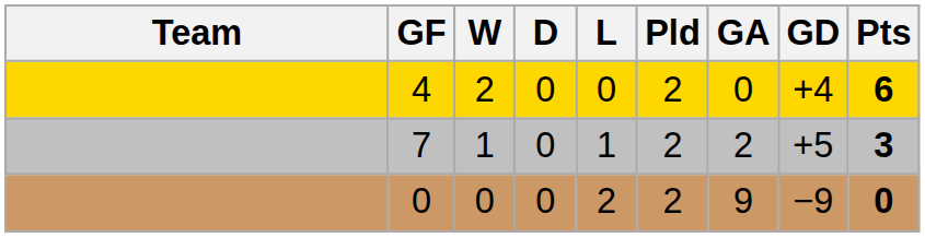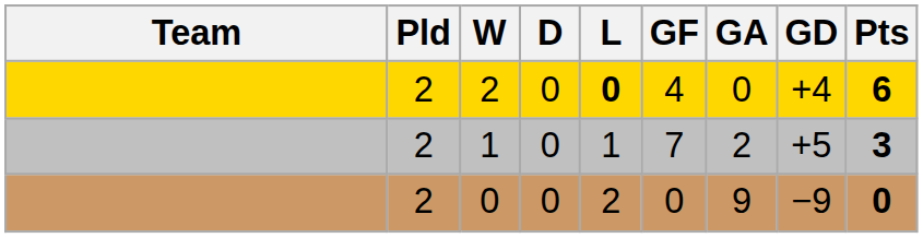columns swapped: Pld <-> GF
row 2 | L: normal -> bold
